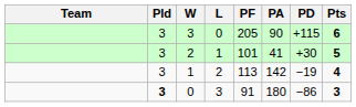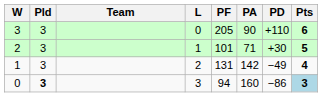columns swapped: Team <-> W
row 2 | PD: +115 -> +110
row 3 | PA: 41 -> 71
row 4 | PF: 113 -> 131
row 4 | PD: −19 -> −49
row 5 | PF: 91 -> 94
row 5 | PA: 180 -> 160
row 5 | Pts: no background -> lightblue background
